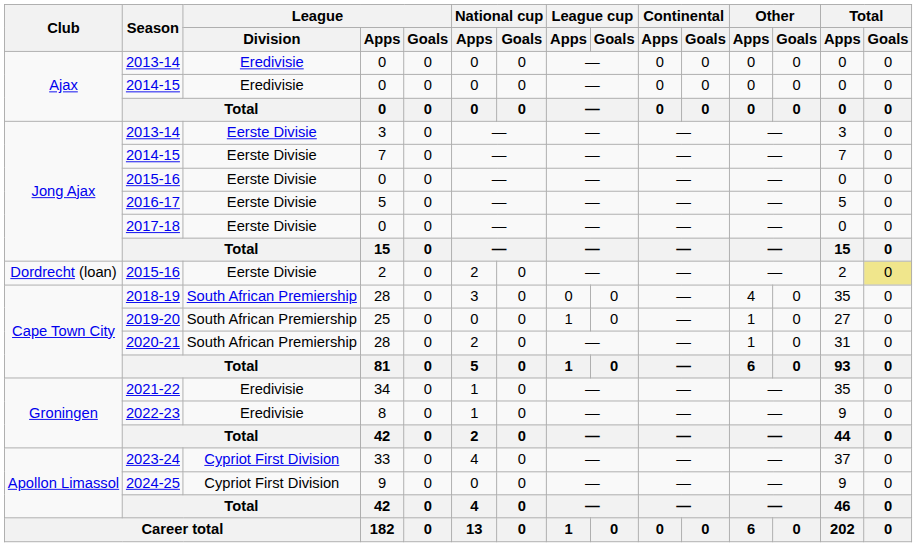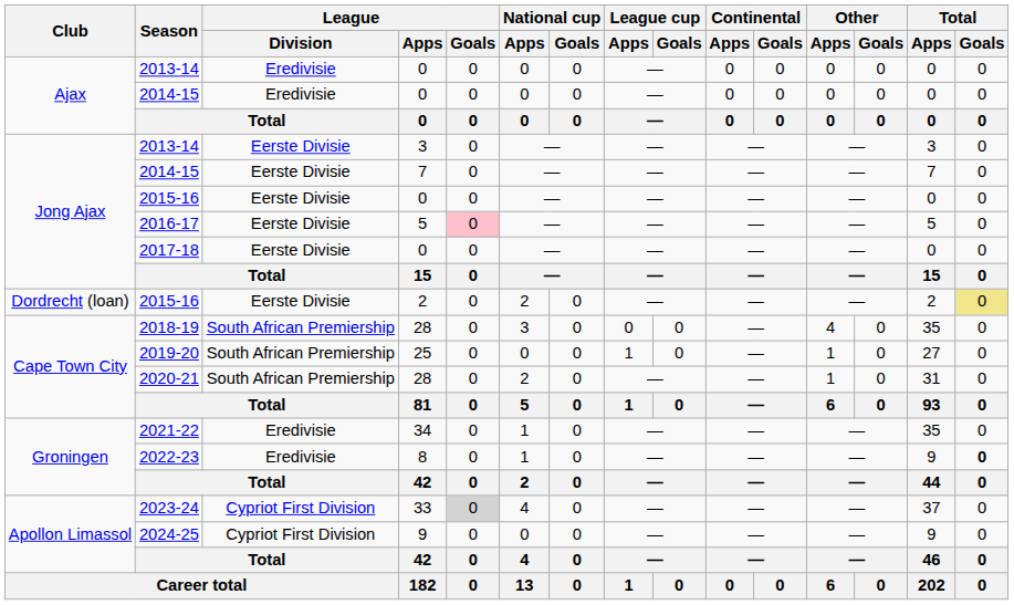2016-17 | League / Goals: no background -> pink background
2022-23 | Total / Goals: normal -> bold
2023-24 | League / Goals: no background -> lightgrey background
